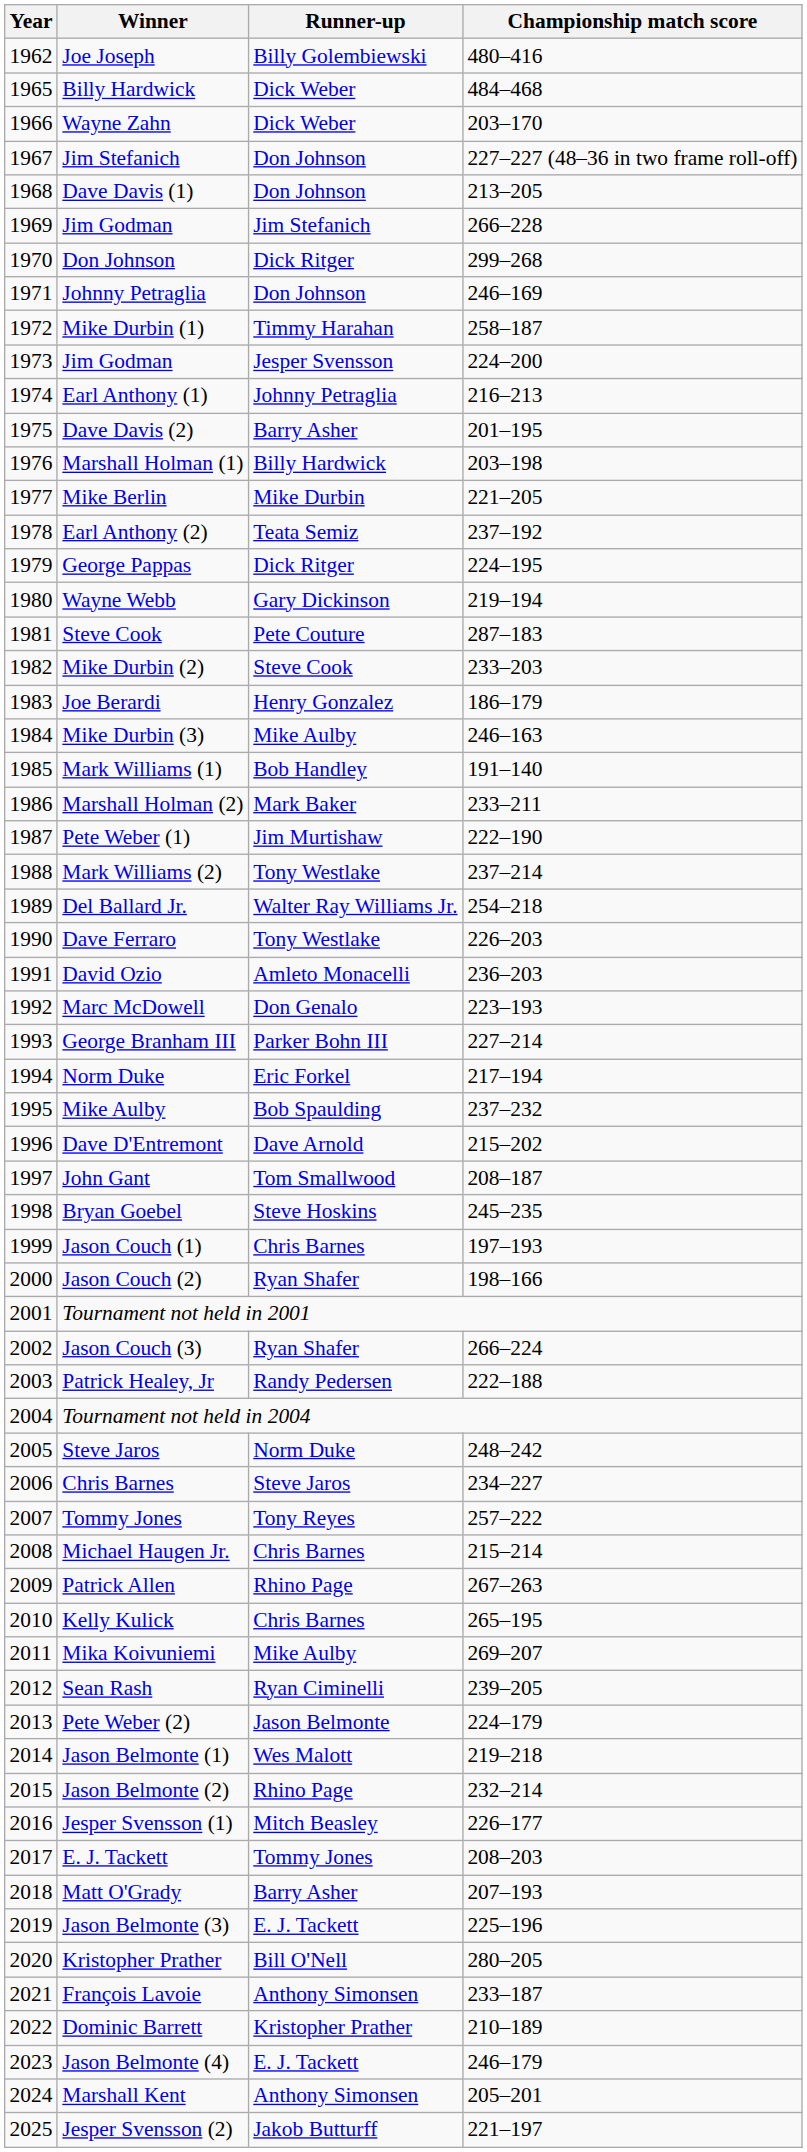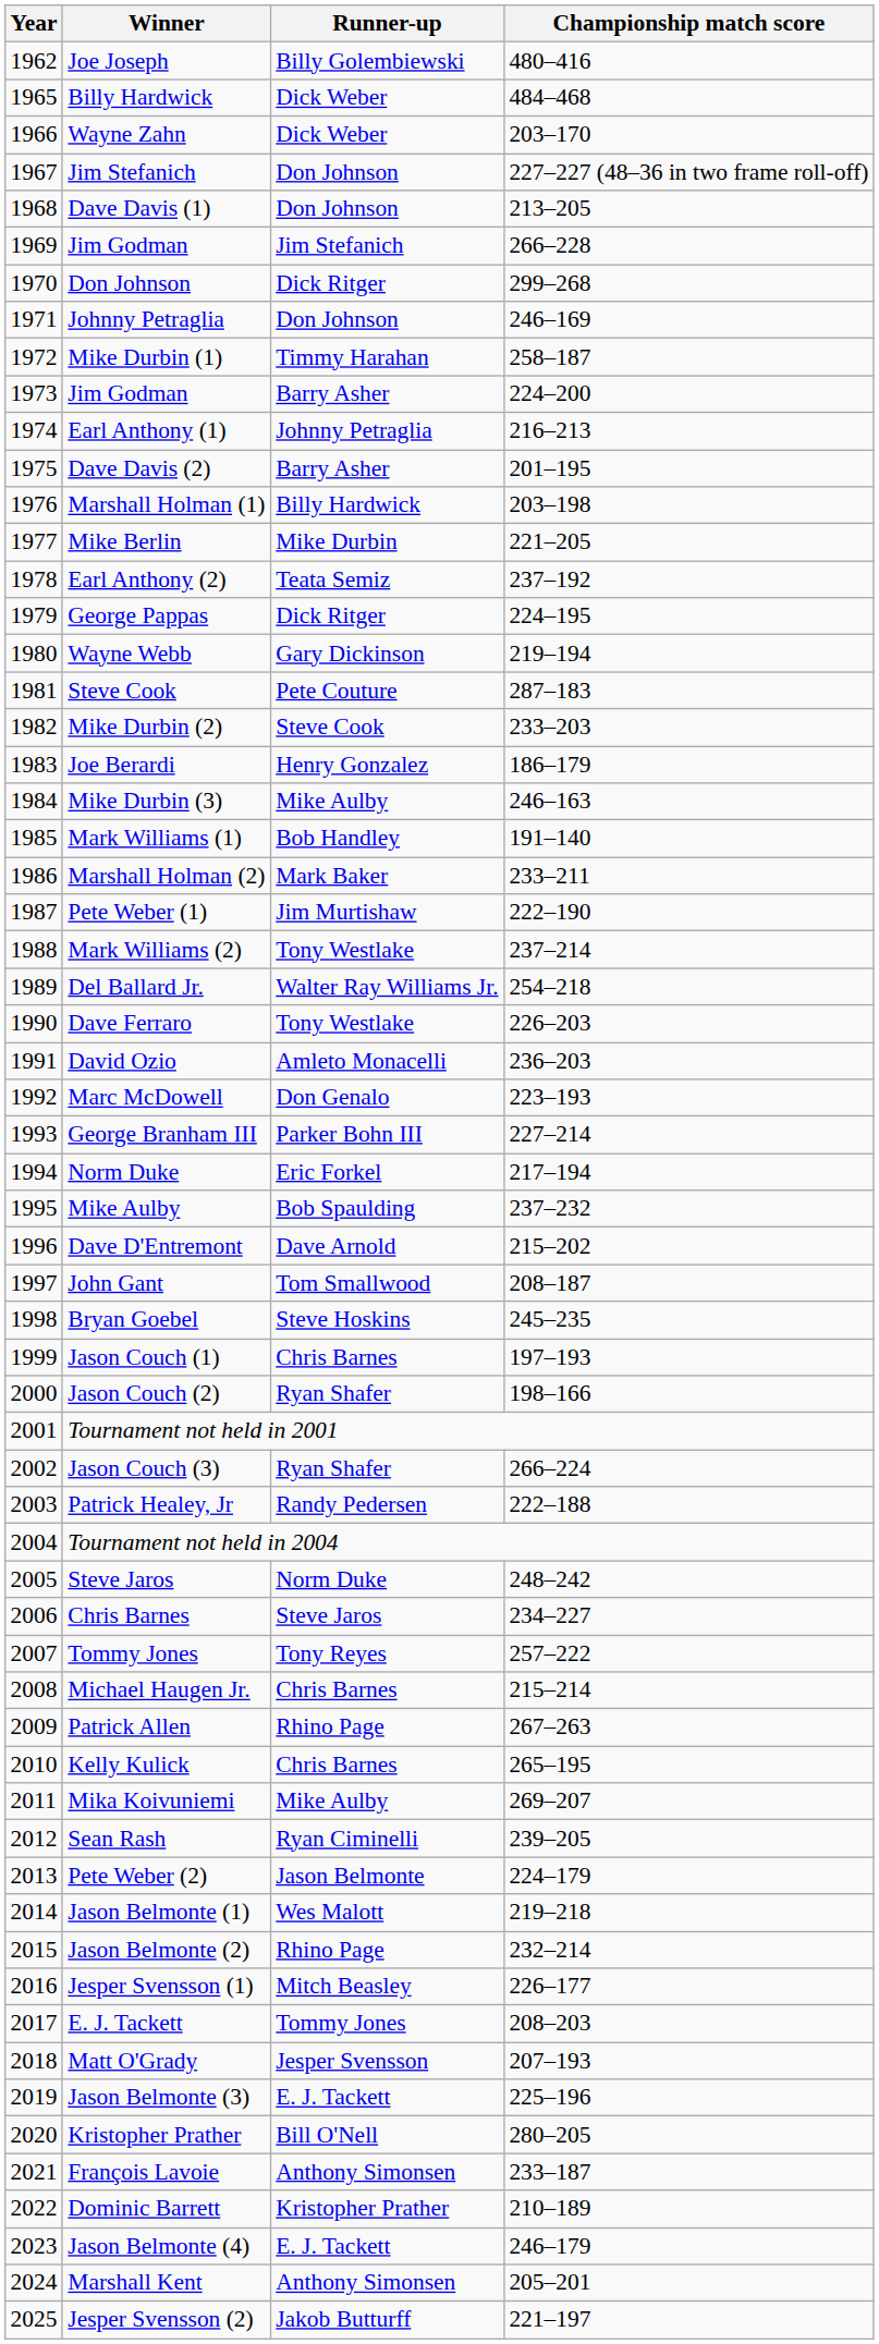1973 / Jim Godman | Runner-up: Jesper Svensson -> Barry Asher
Matt O'Grady | Runner-up: Barry Asher -> Jesper Svensson
